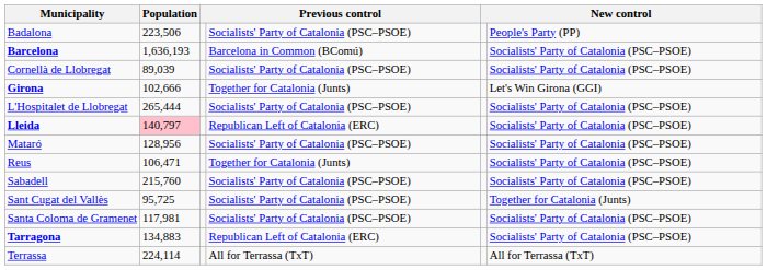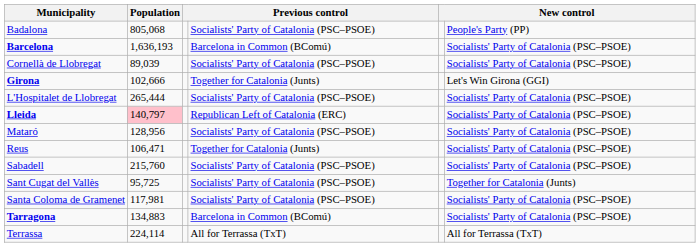Badalona | Population: 223,506 -> 805,068
Tarragona | column 4: Republican Left of Catalonia (ERC) -> Barcelona in Common (BComú)
